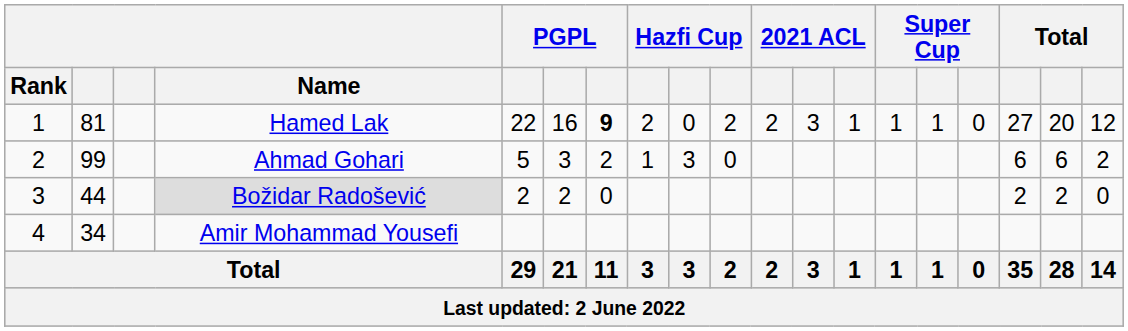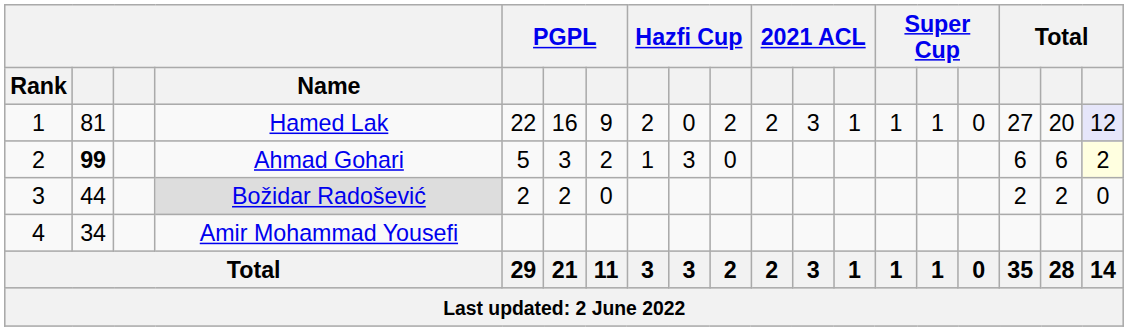Hamed Lak | column 7: bold -> normal
Hamed Lak | column 19: no background -> lavender background
Ahmad Gohari | column 2: normal -> bold
Ahmad Gohari | column 19: no background -> lightyellow background
